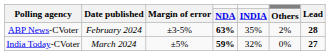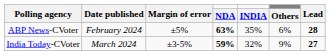ABP News-CVoter | Margin of error: ±3-5% -> ±5%
ABP News-CVoter | Others: 2% -> 6%
India Today-CVoter | Margin of error: ±5% -> ±3-5%
India Today-CVoter | Others: 0% -> 9%
